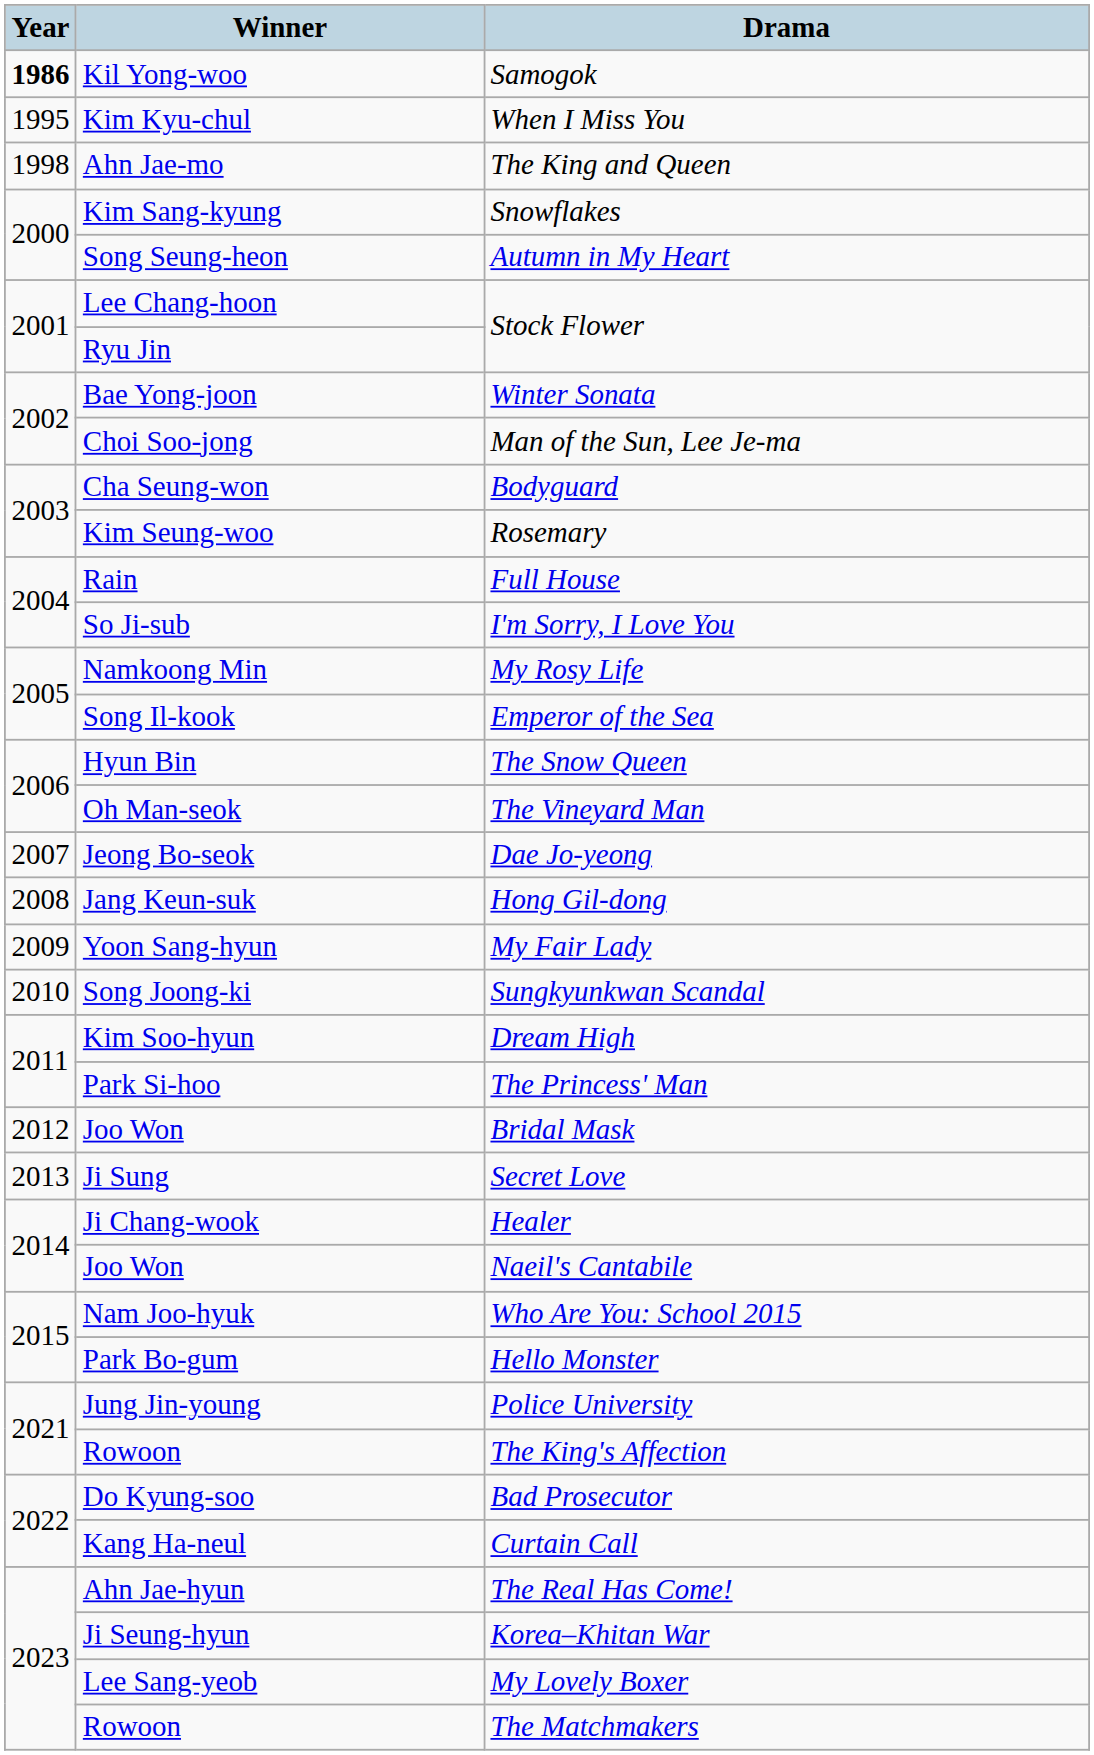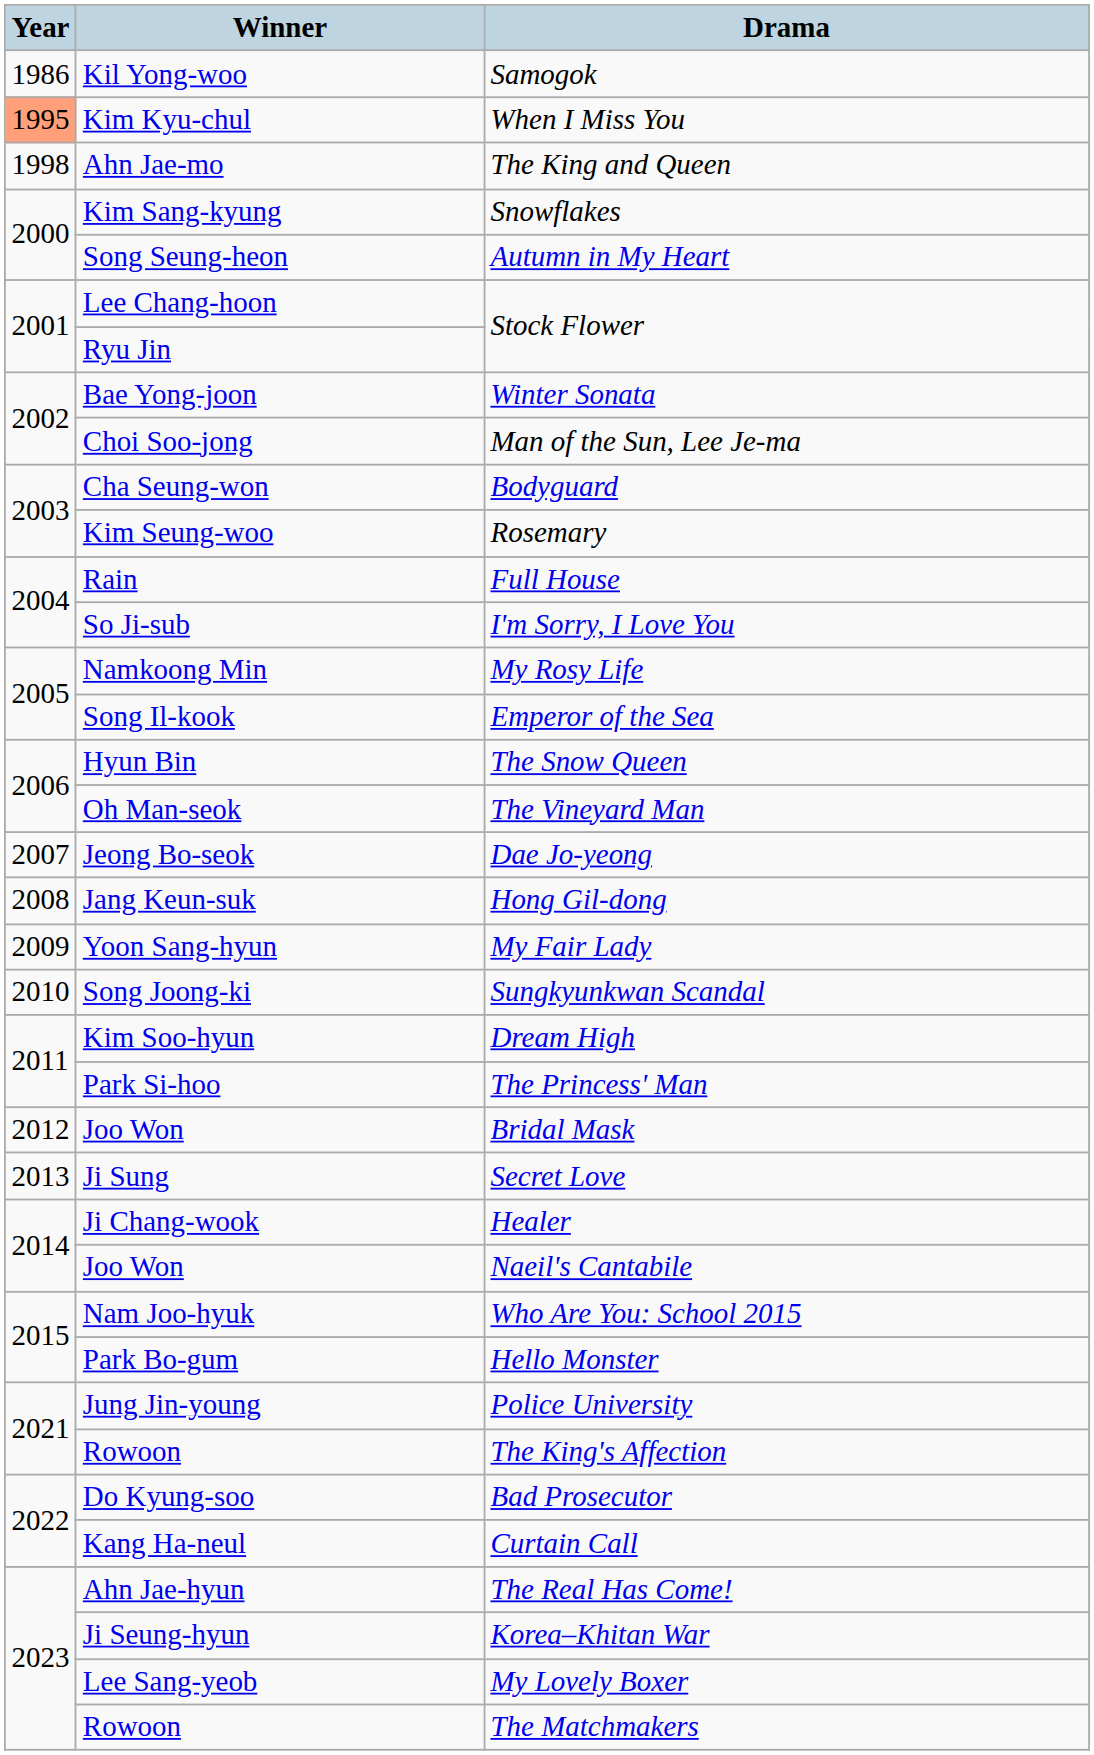Samogok | Year: bold -> normal
When I Miss You | Year: no background -> lightsalmon background
